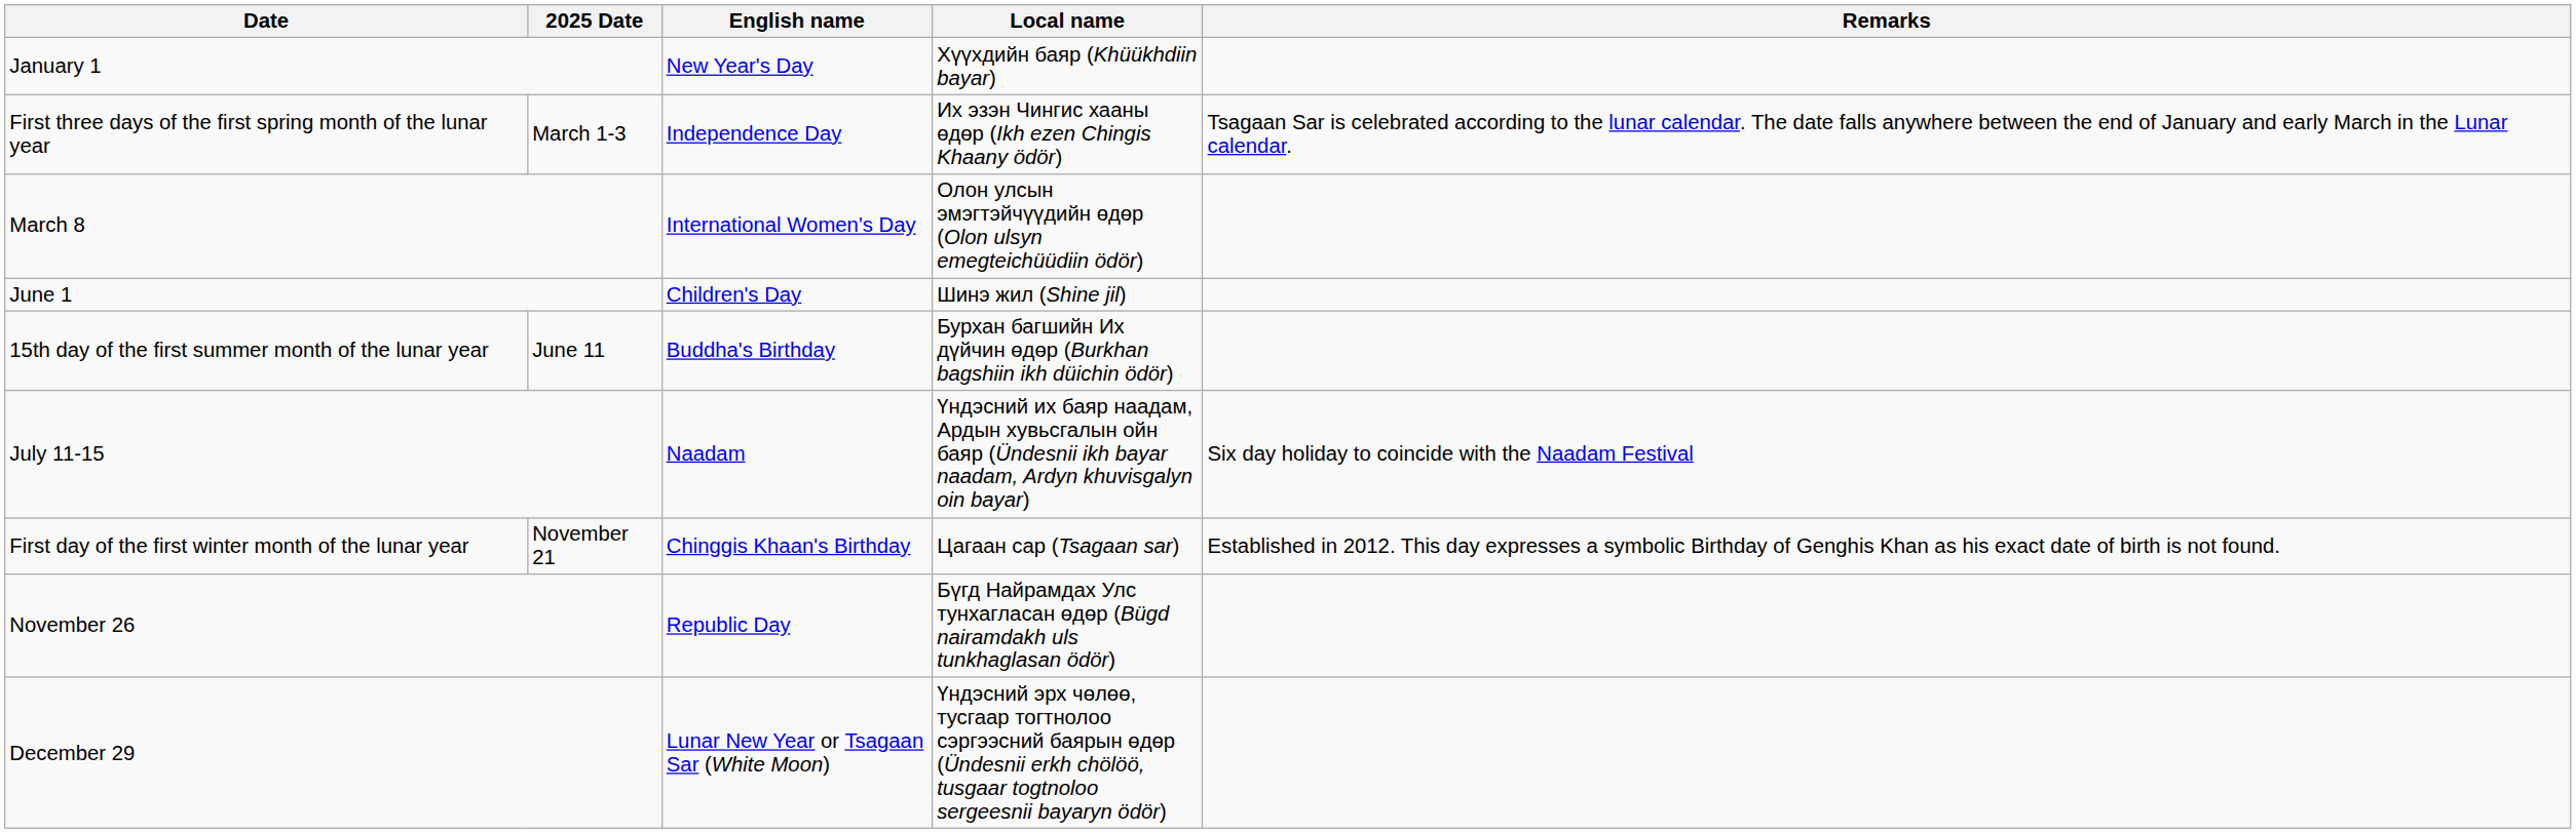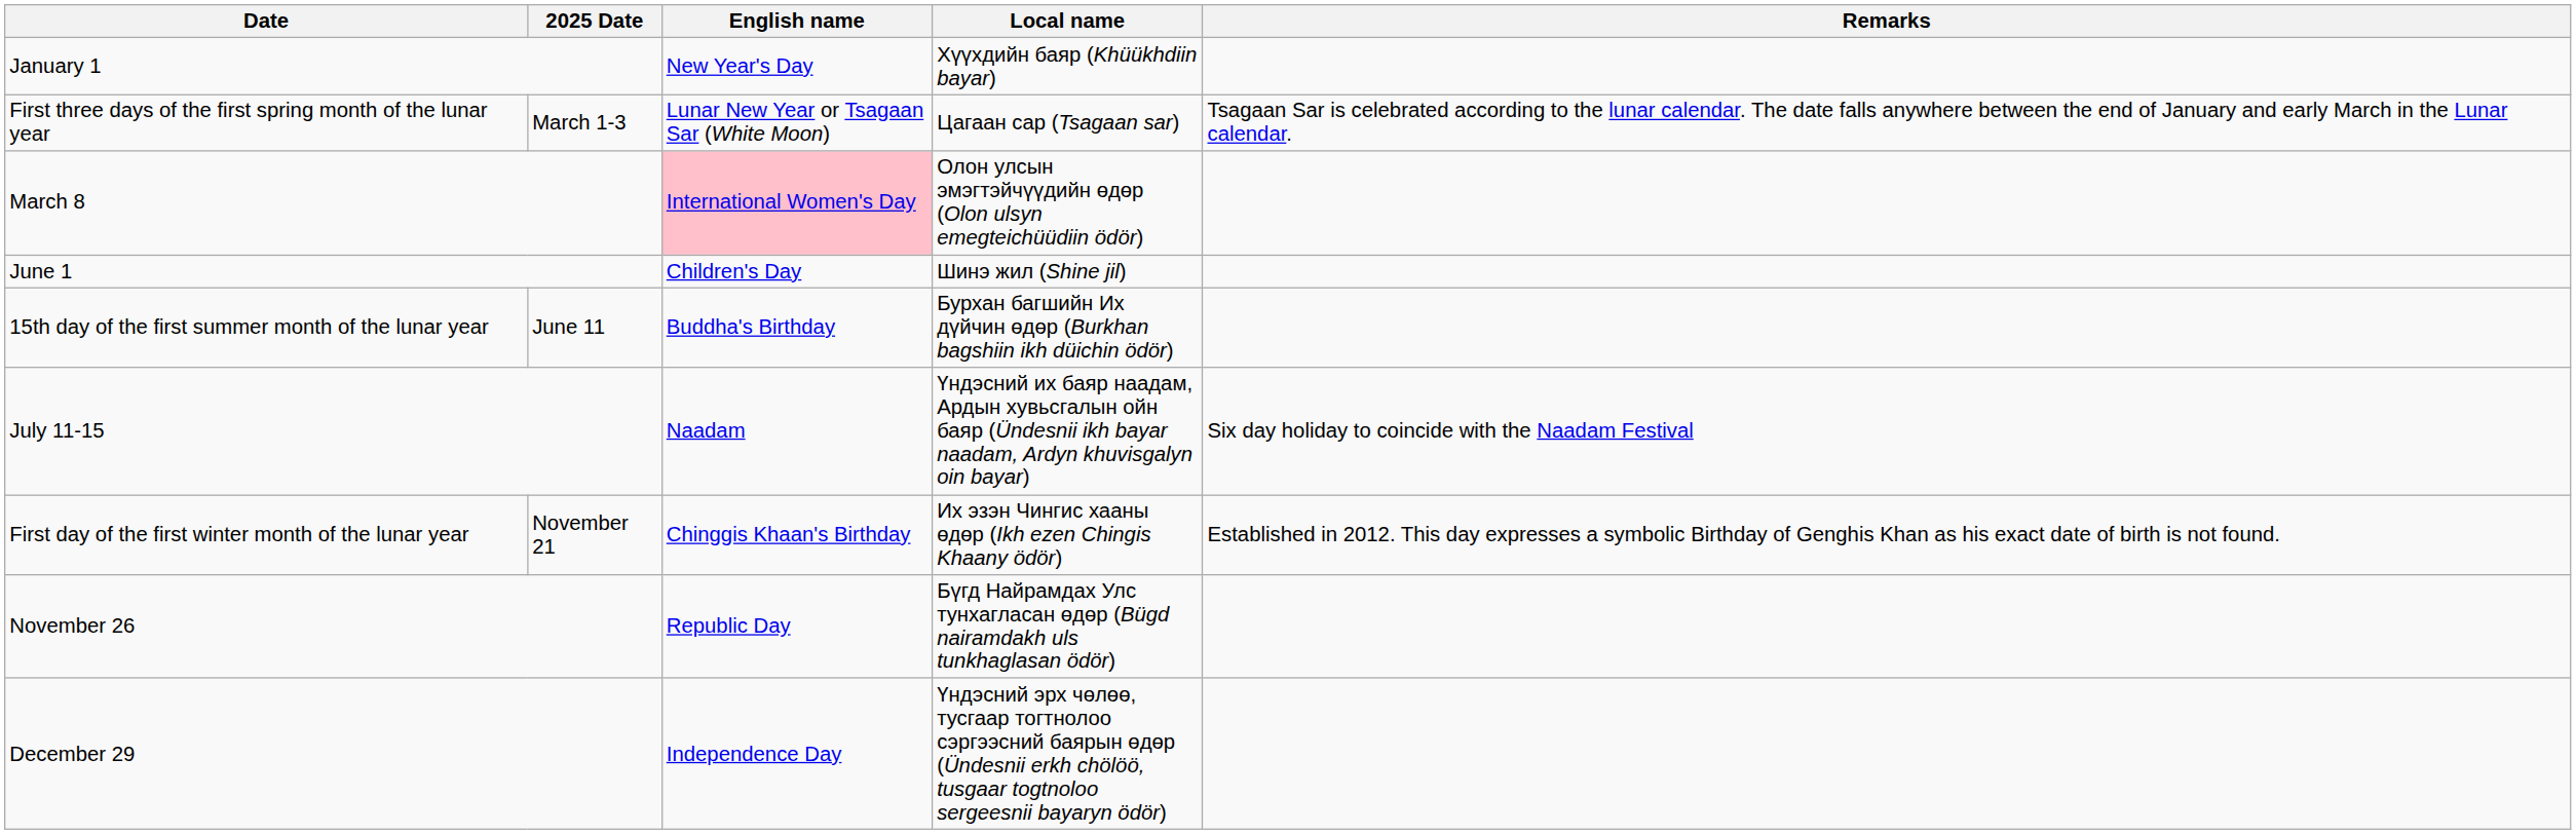First three days of the first spring month of the lunar year | English name: Independence Day -> Lunar New Year or Tsagaan Sar (White Moon)
First three days of the first spring month of the lunar year | Local name: Их эзэн Чингис хааны өдөр (Ikh ezen Chingis Khaany ödör) -> Цагаан сар (Tsagaan sar)
March 8 | English name: no background -> pink background
First day of the first winter month of the lunar year | Local name: Цагаан сар (Tsagaan sar) -> Их эзэн Чингис хааны өдөр (Ikh ezen Chingis Khaany ödör)
December 29 | English name: Lunar New Year or Tsagaan Sar (White Moon) -> Independence Day
